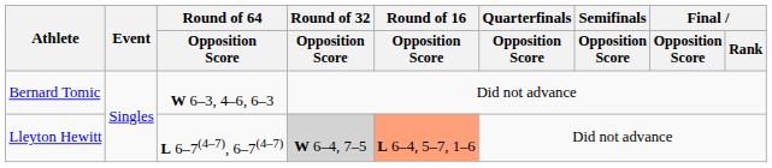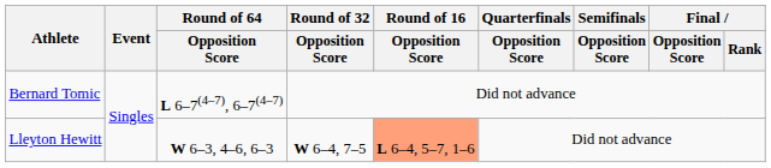Bernard Tomic | Round of 64 / Opposition Score: W 6–3, 4–6, 6–3 -> L 6–7(4–7), 6–7(4–7)
Lleyton Hewitt | Round of 64 / Opposition Score: L 6–7(4–7), 6–7(4–7) -> W 6–3, 4–6, 6–3
Lleyton Hewitt | Round of 32 / Opposition Score: lightgrey background -> no background
